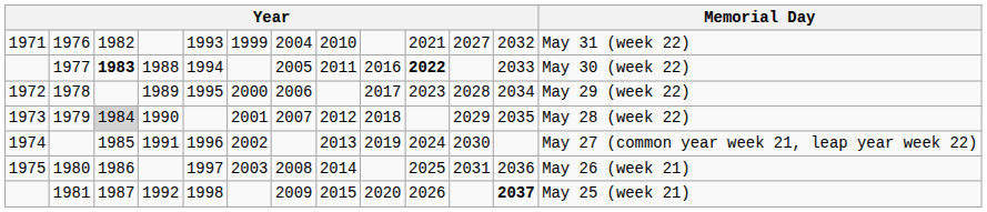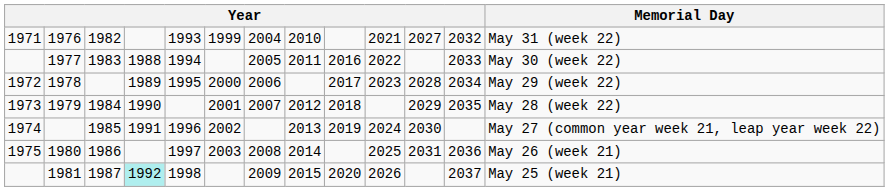1977 | column 3: bold -> normal
1977 | column 10: bold -> normal
1979 | column 3: lightgrey background -> no background
1981 | column 4: no background -> paleturquoise background
1981 | column 12: bold -> normal
